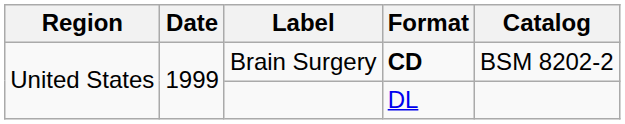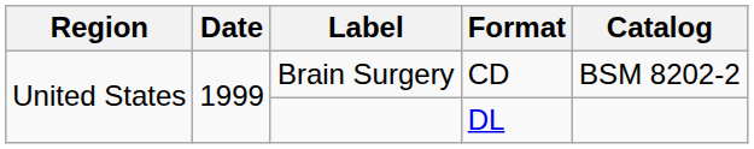Brain Surgery | Format: bold -> normal
